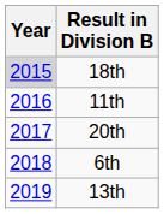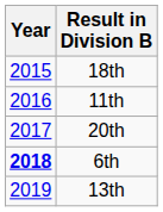18th | Year: lightgrey background -> no background
6th | Year: normal -> bold
